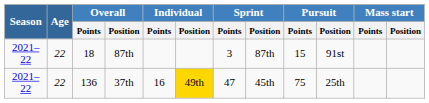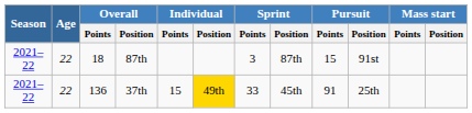37th | Individual / Points: 16 -> 15
37th | Sprint / Points: 47 -> 33
37th | Pursuit / Points: 75 -> 91
